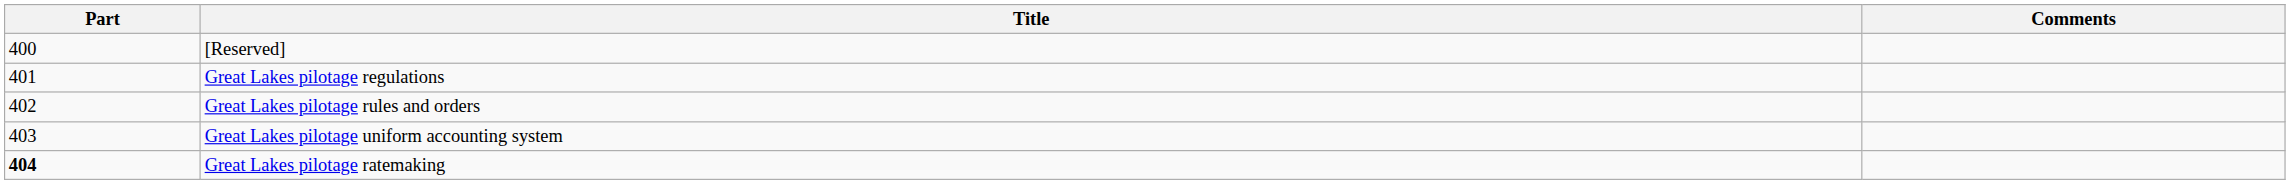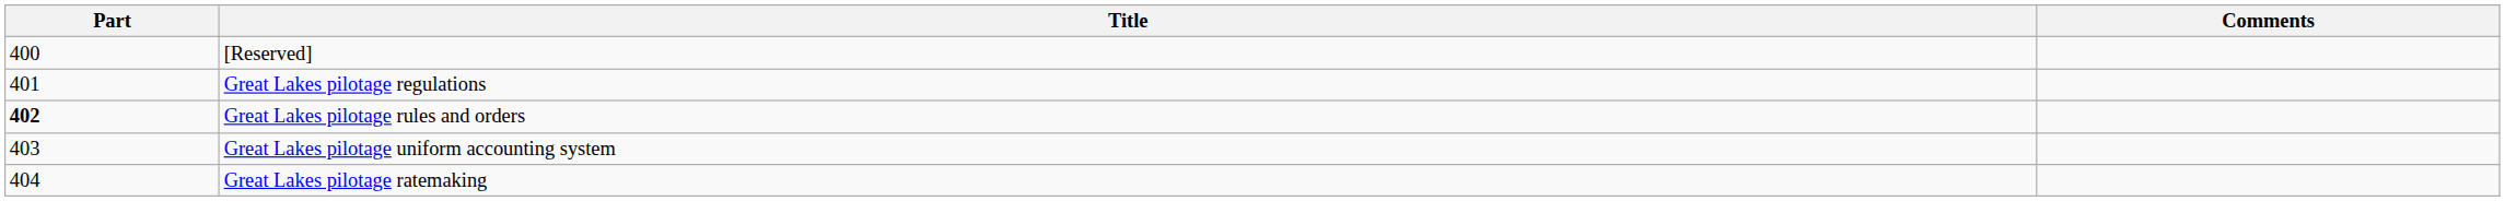Great Lakes pilotage rules and orders | Part: normal -> bold
Great Lakes pilotage ratemaking | Part: bold -> normal
